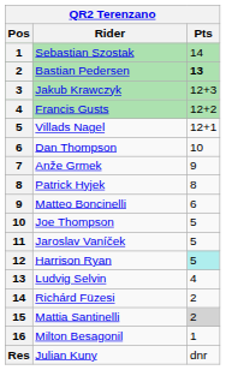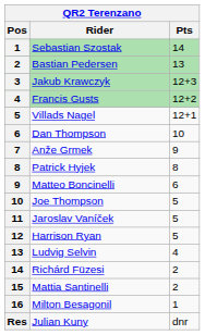Bastian Pedersen | Pts: bold -> normal
Harrison Ryan | Pts: paleturquoise background -> no background
Mattia Santinelli | Pts: lightgrey background -> no background
